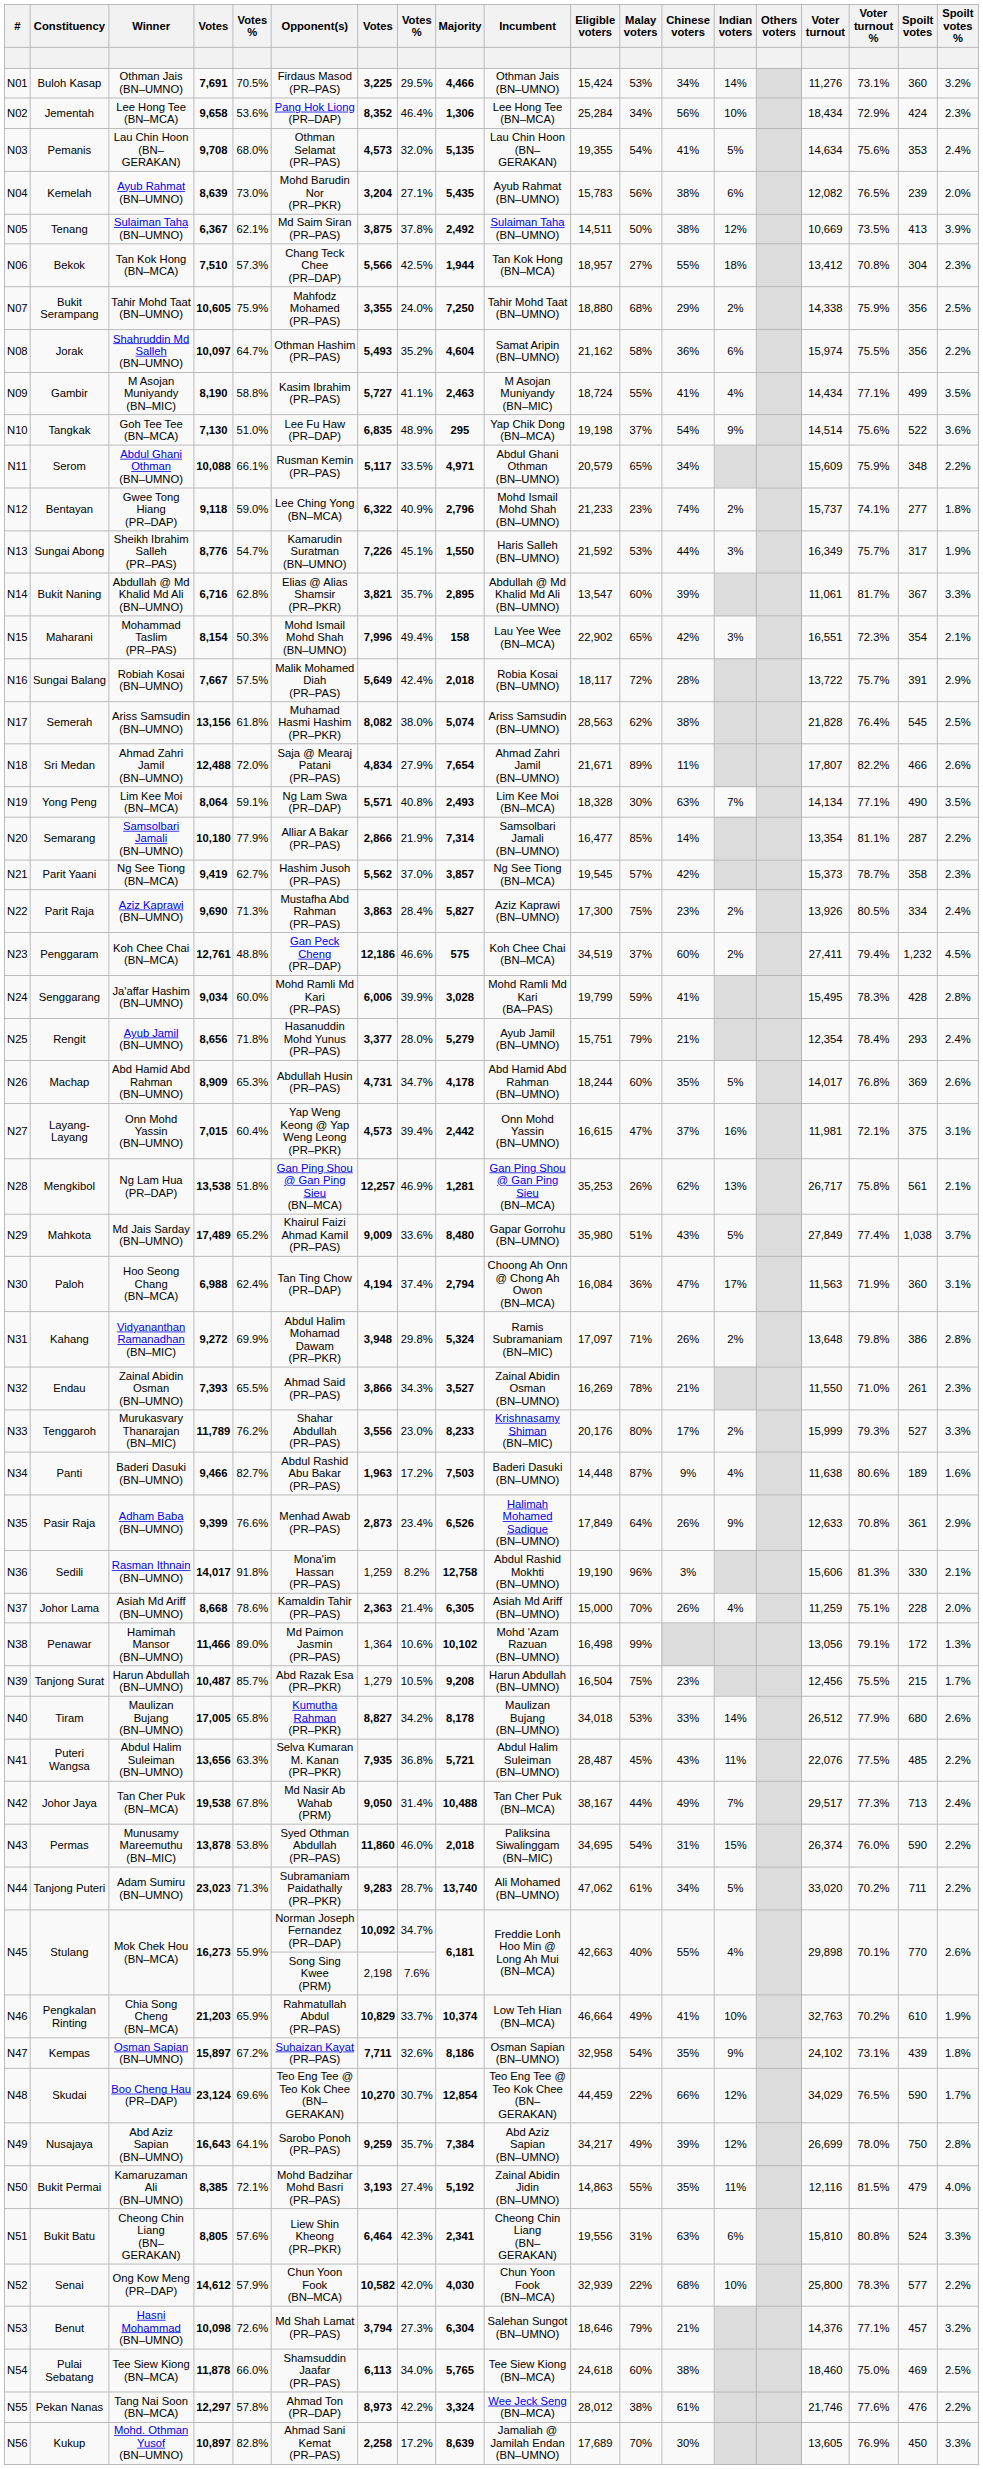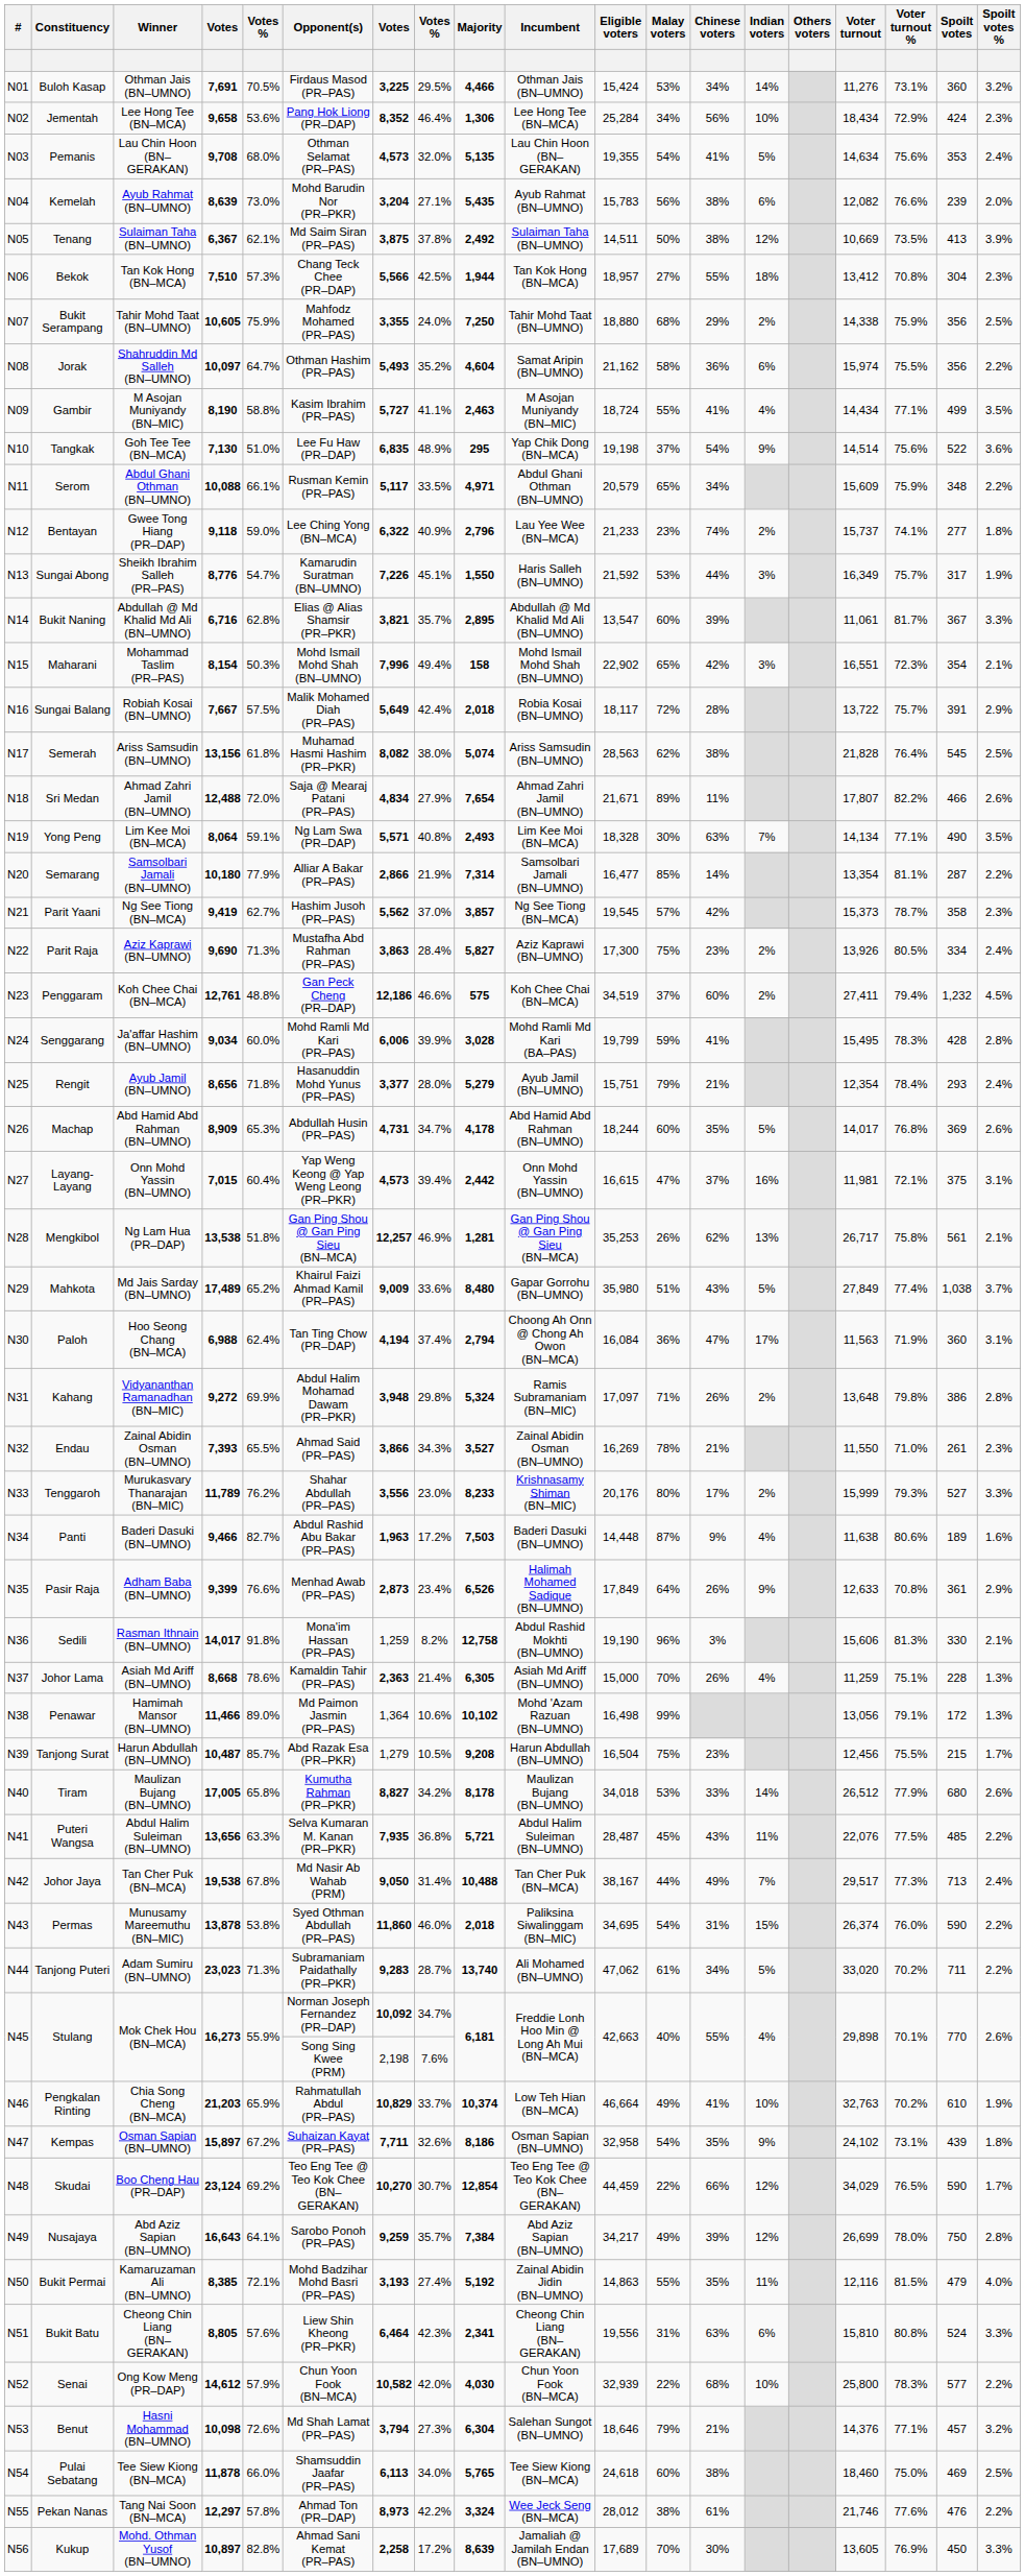Kemelah | Voter turnout %: 76.5% -> 76.6%
Bentayan | Incumbent: Mohd Ismail Mohd Shah (BN–UMNO) -> Lau Yee Wee (BN–MCA)
Maharani | Incumbent: Lau Yee Wee (BN–MCA) -> Mohd Ismail Mohd Shah (BN–UMNO)
Johor Lama | Spoilt votes %: 2.0% -> 1.3%
Skudai | column 5: 69.6% -> 69.2%
